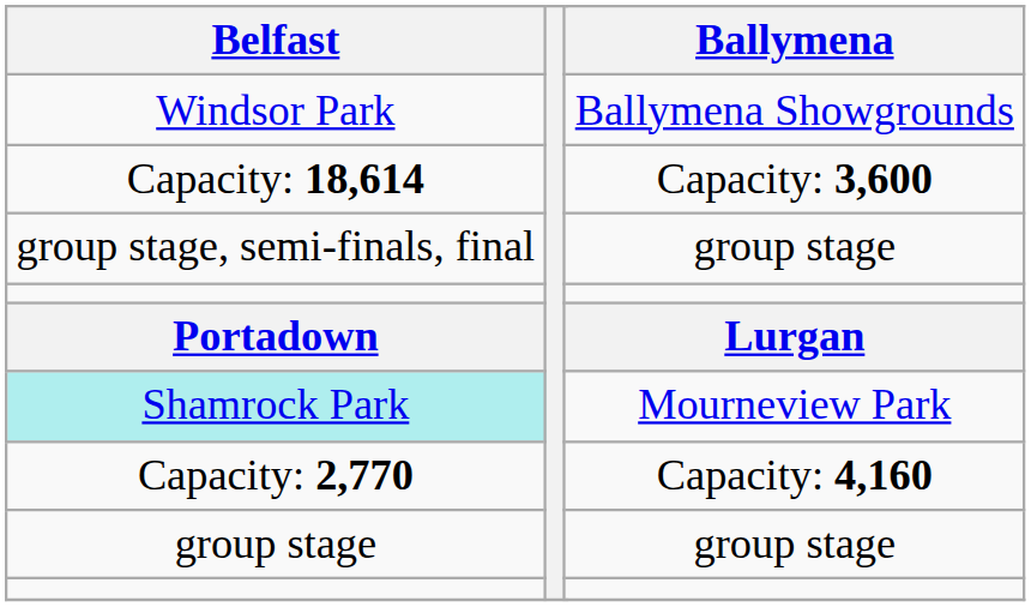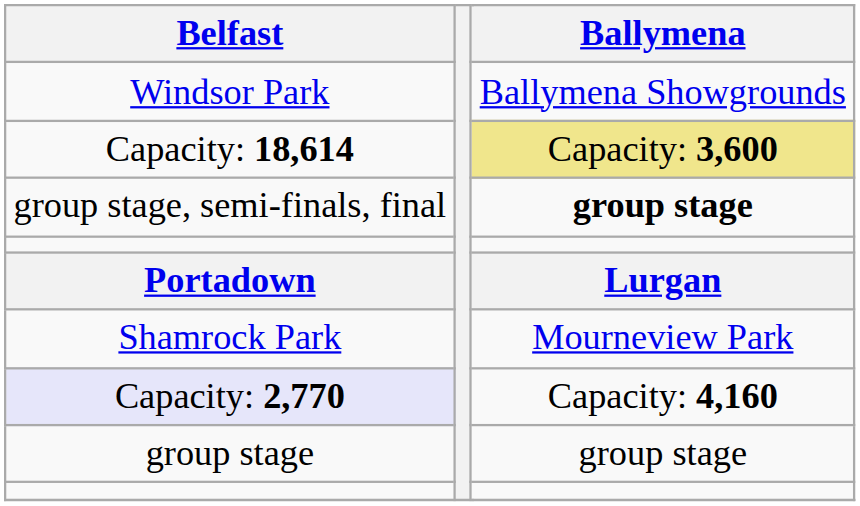Capacity: 18,614 | Ballymena: no background -> khaki background
group stage, semi-finals, final | Ballymena: normal -> bold
Shamrock Park | Belfast: paleturquoise background -> no background
Capacity: 2,770 | Belfast: no background -> lavender background
